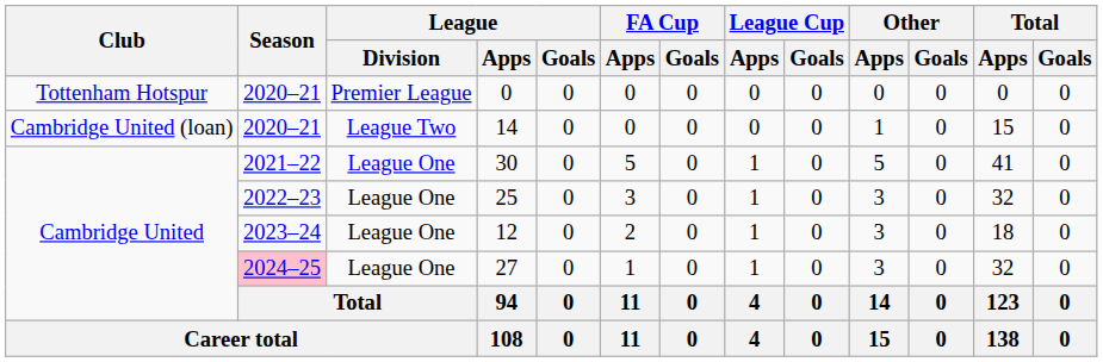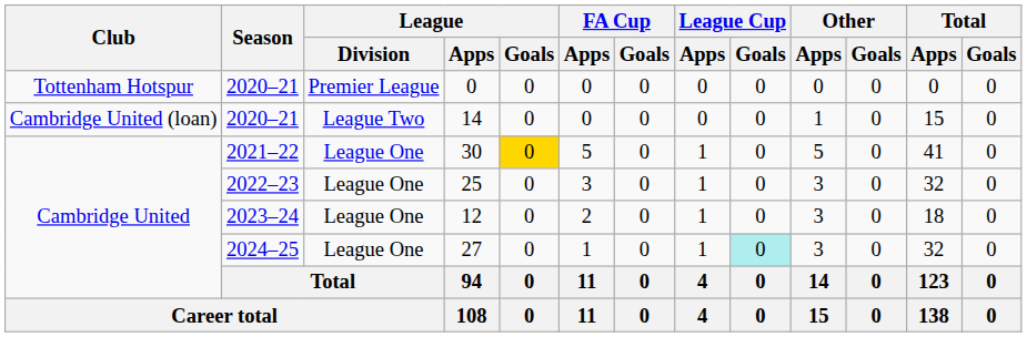30 | League / Goals: no background -> gold background
27 | Season: pink background -> no background
27 | League Cup / Goals: no background -> paleturquoise background
